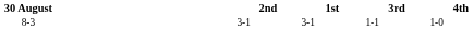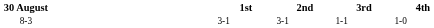columns swapped: 1st <-> 2nd
